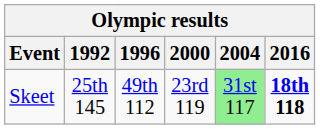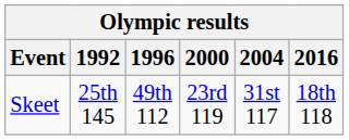Skeet | 2004: lightgreen background -> no background
Skeet | 2016: bold -> normal
